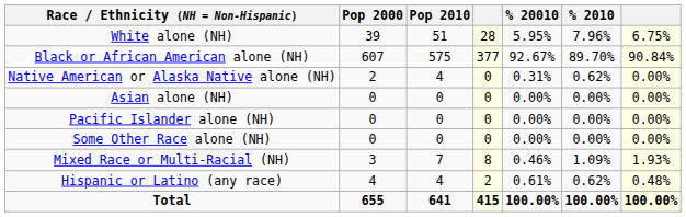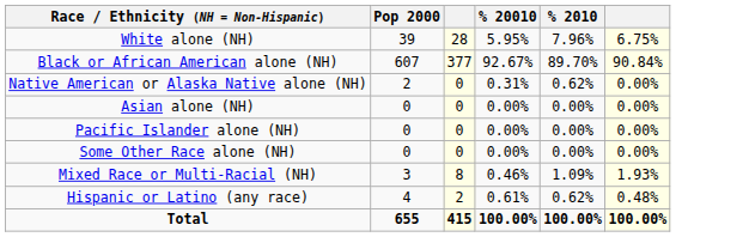- column: Pop 2010 | 51 | 575 | 4 | 0 | 0 | 0 | 7 | 4 | 641
